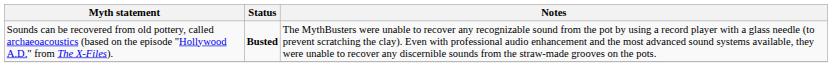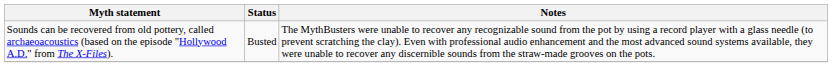row 2 | Status: bold -> normal
